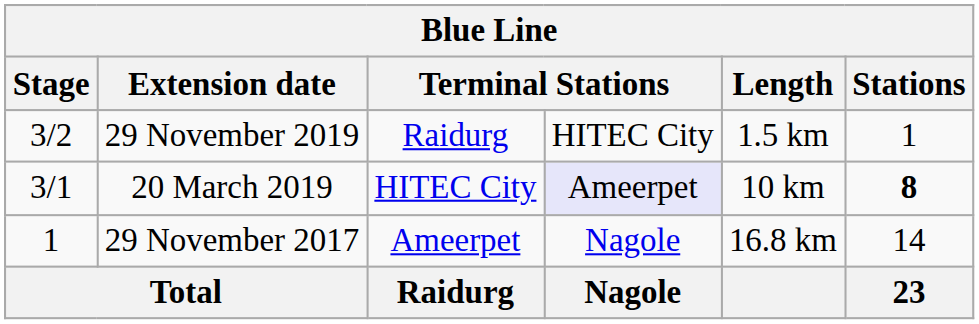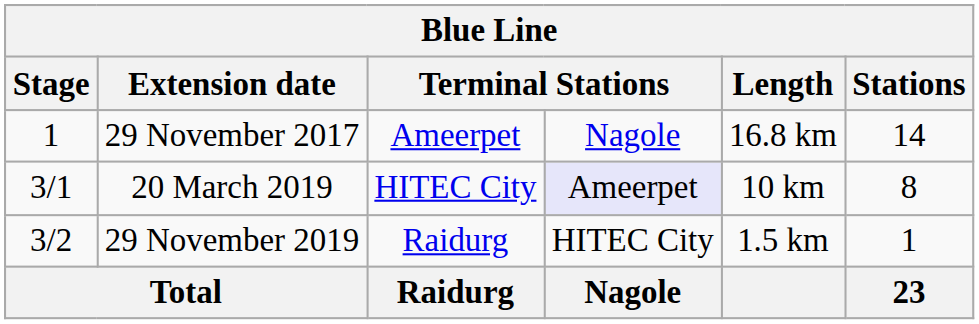rows swapped: 29 November 2017 <-> 29 November 2019
20 March 2019 | Stations: bold -> normal
